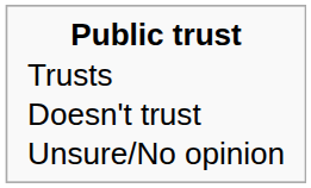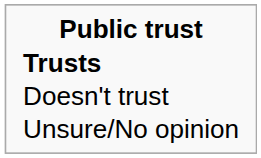row 2 | column 1: normal -> bold
